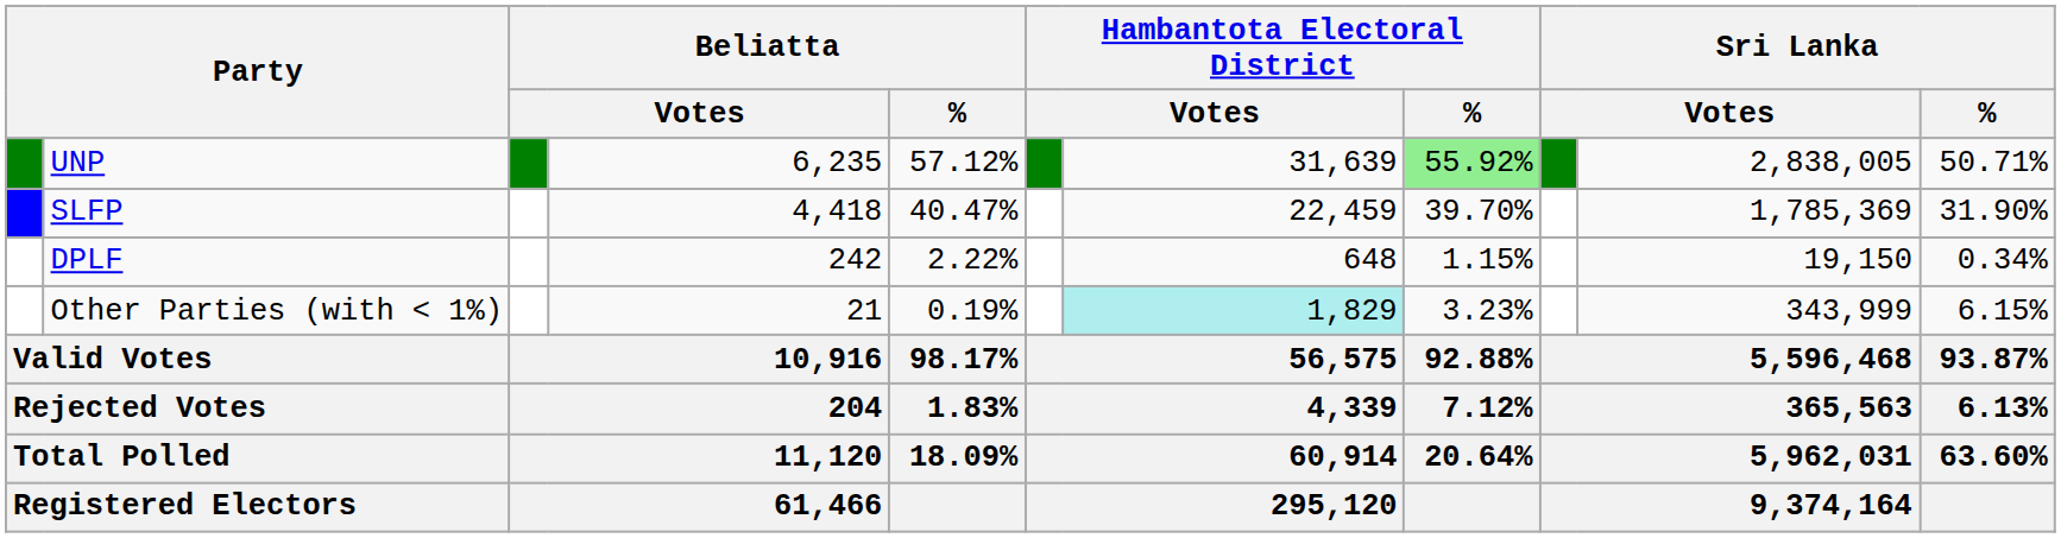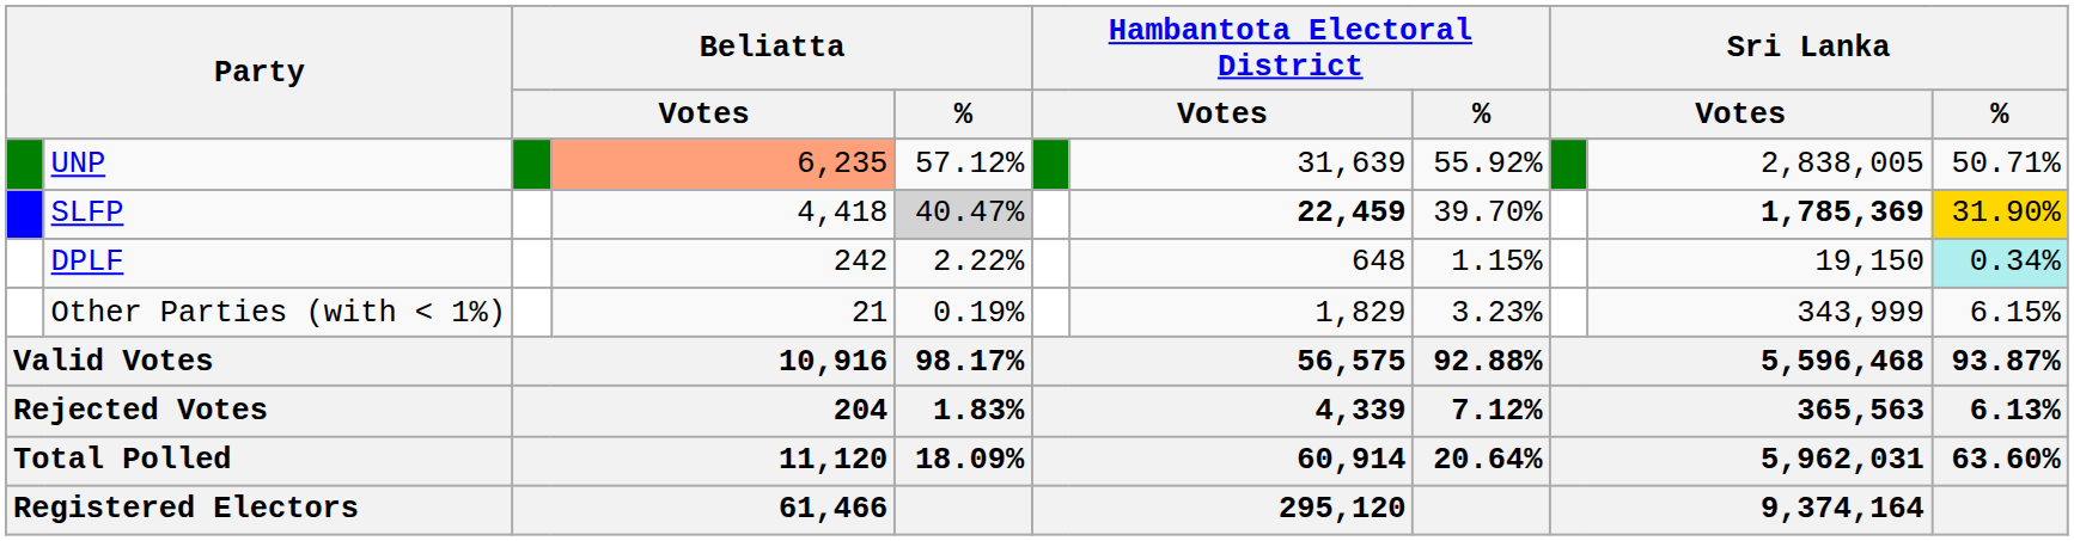UNP | column 4: no background -> lightsalmon background
UNP | Hambantota Electoral District / %: lightgreen background -> no background
SLFP | Beliatta / %: no background -> lightgrey background
SLFP | column 7: normal -> bold
SLFP | column 10: normal -> bold
SLFP | Sri Lanka / %: no background -> gold background
DPLF | Sri Lanka / %: no background -> paleturquoise background
Other Parties (with < 1%) | column 7: paleturquoise background -> no background
